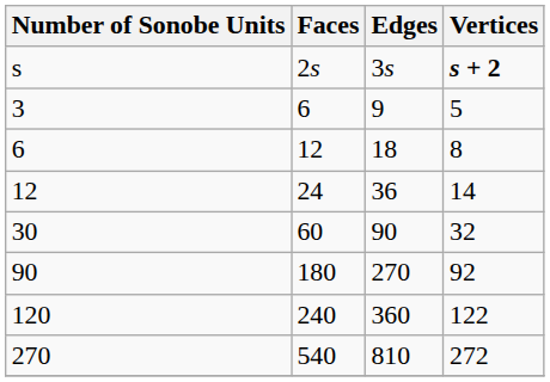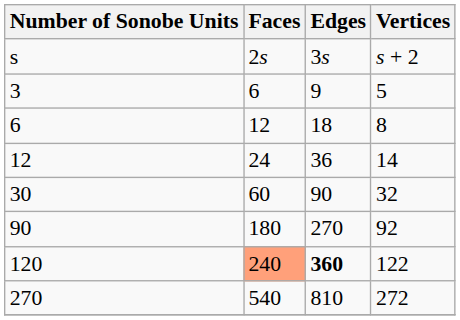s | Vertices: bold -> normal
120 | Faces: no background -> lightsalmon background
120 | Edges: normal -> bold
